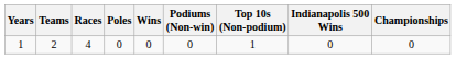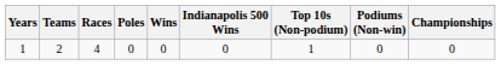columns swapped: Podiums (Non-win) <-> Indianapolis 500 Wins
